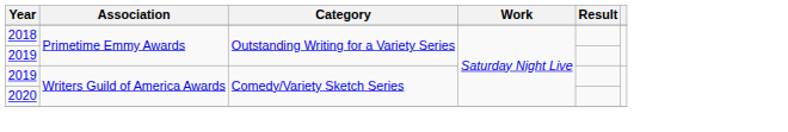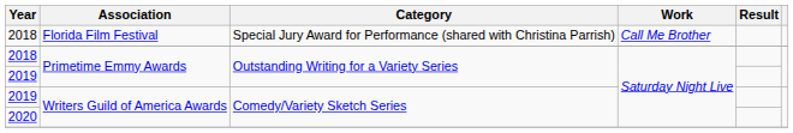+ row: 2018 | Florida Film Festival | Special Jury Award for Performance (shared with Christina Parrish) | Call Me Brother
